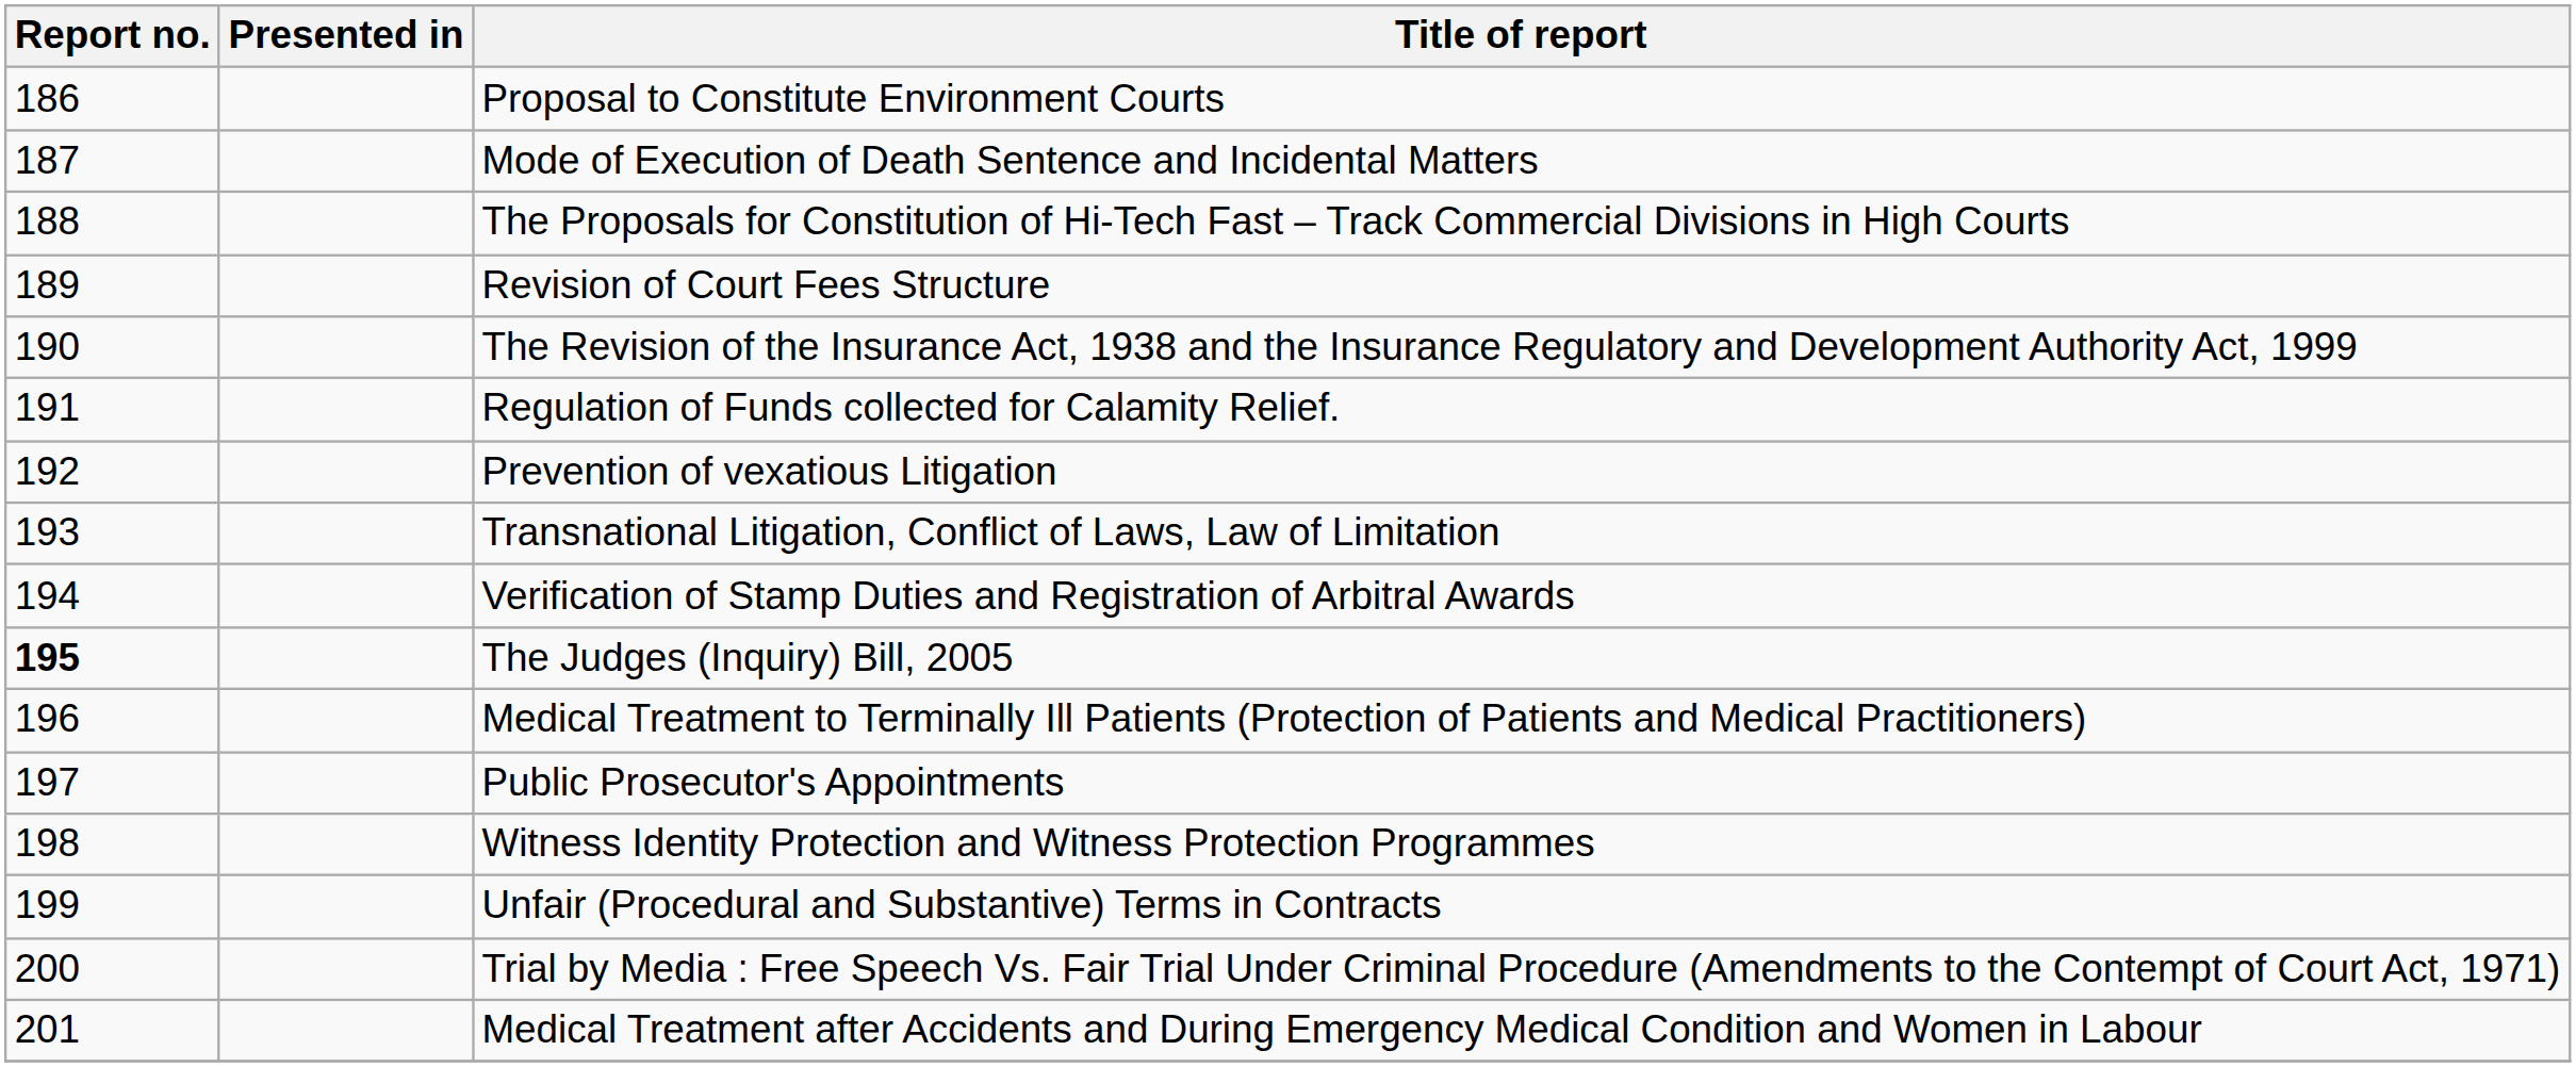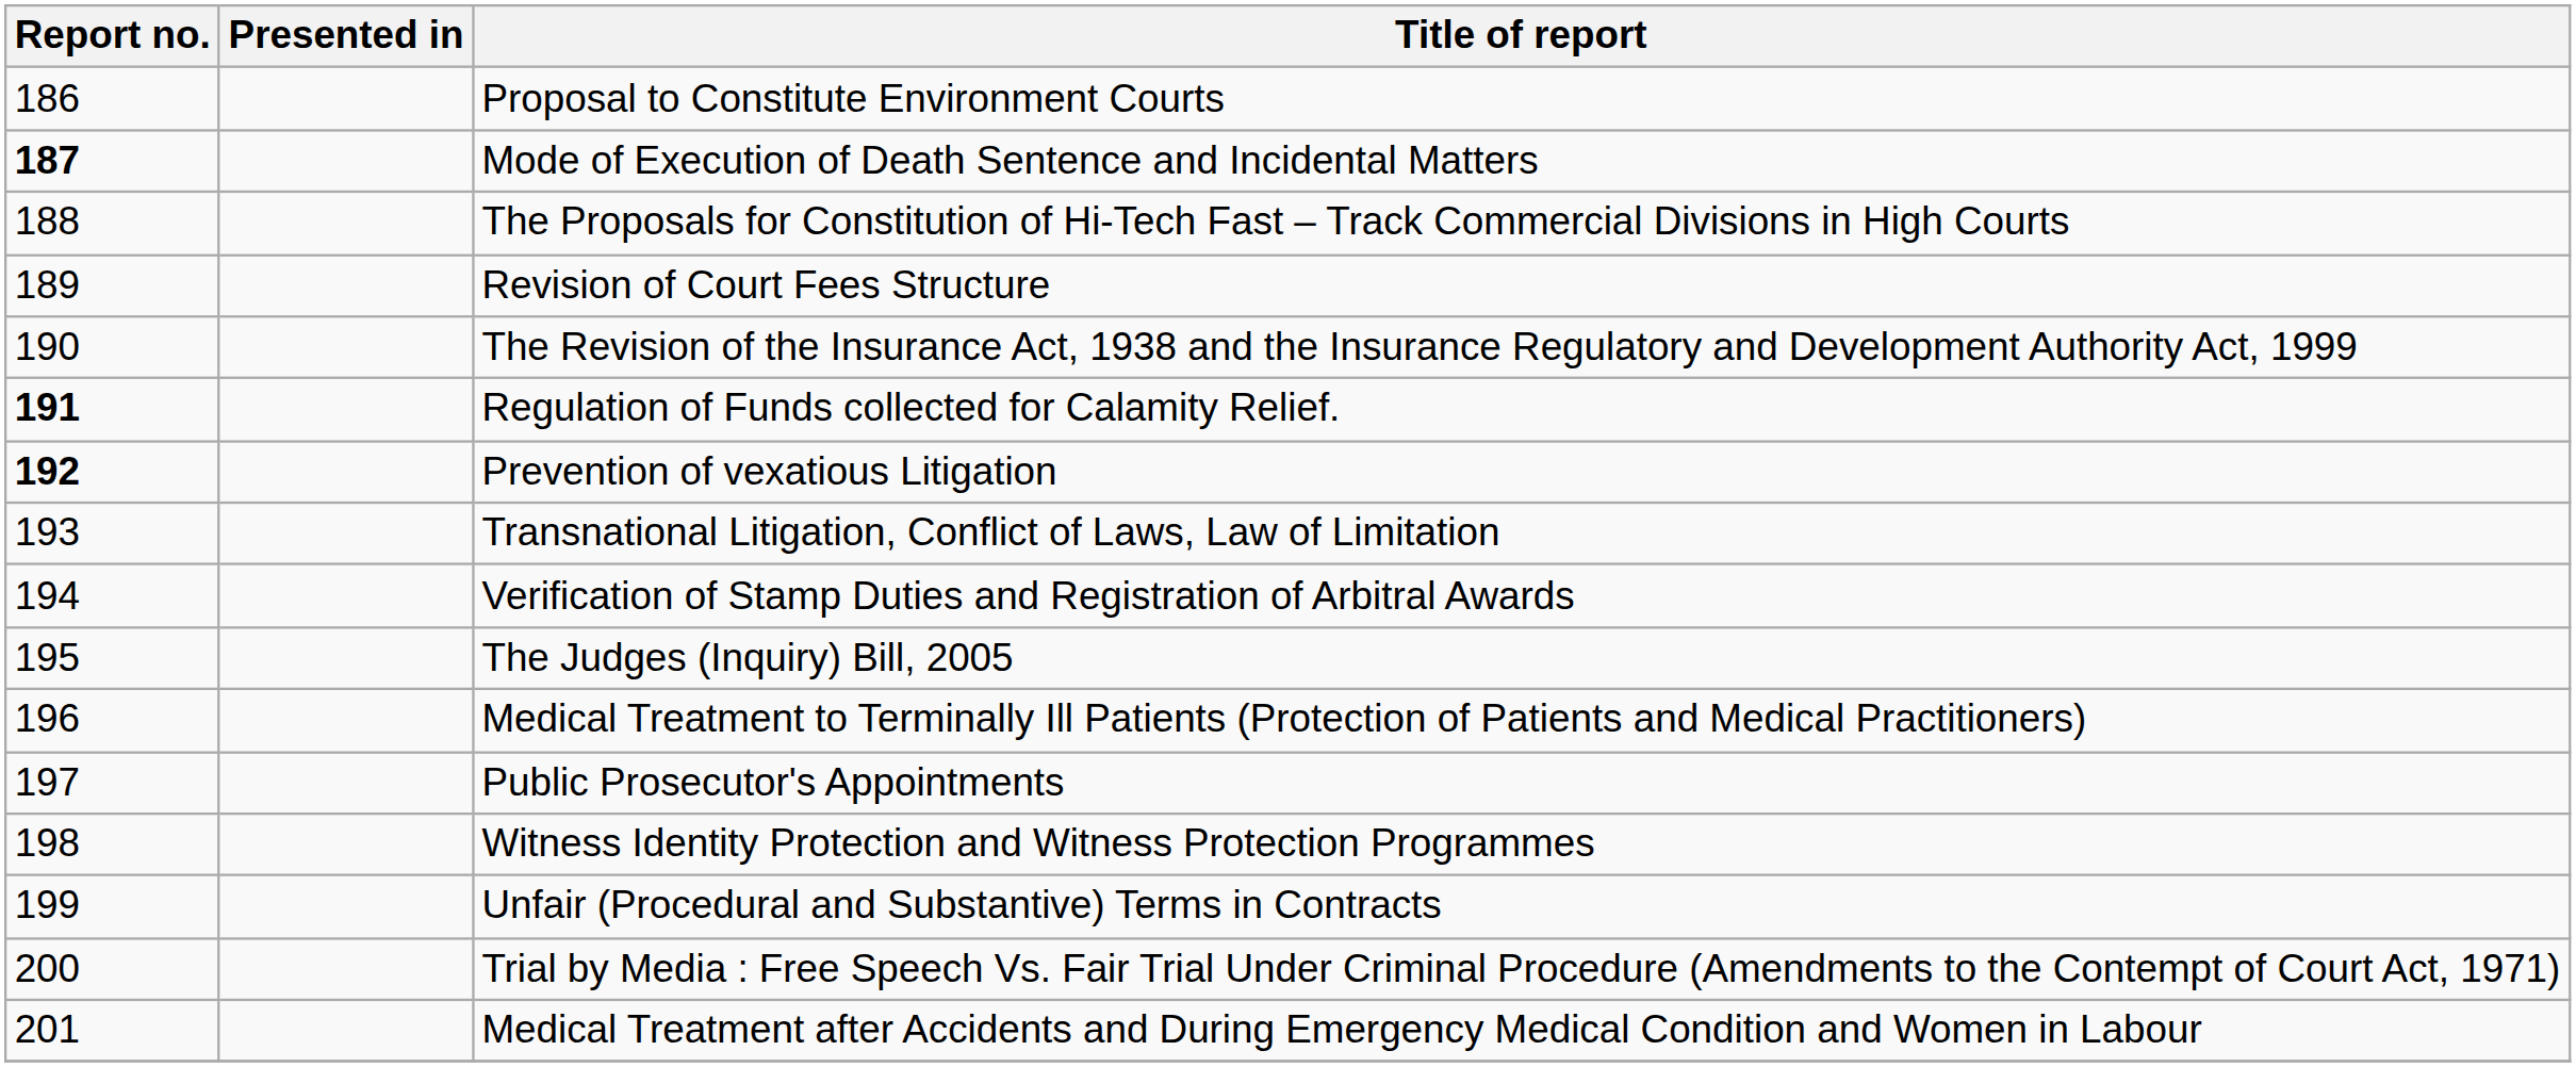Mode of Execution of Death Sentence and Incidental Matters | Report no.: normal -> bold
Regulation of Funds collected for Calamity Relief. | Report no.: normal -> bold
Prevention of vexatious Litigation | Report no.: normal -> bold
The Judges (Inquiry) Bill, 2005 | Report no.: bold -> normal
